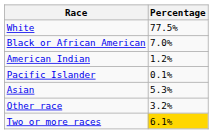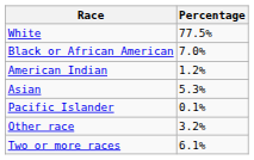rows swapped: Asian <-> Pacific Islander
Two or more races | Percentage: gold background -> no background
